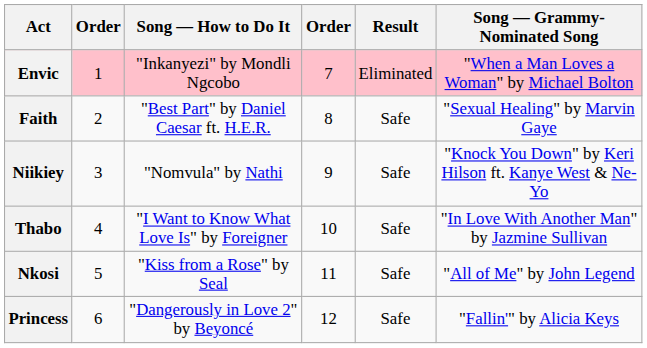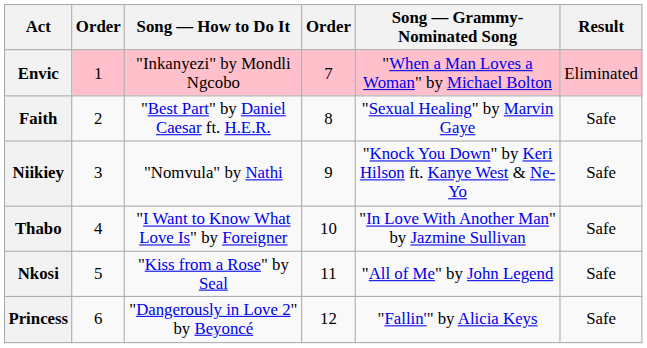columns swapped: Song — Grammy-Nominated Song <-> Result
